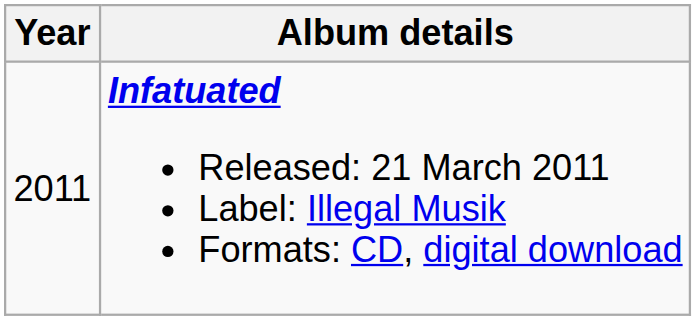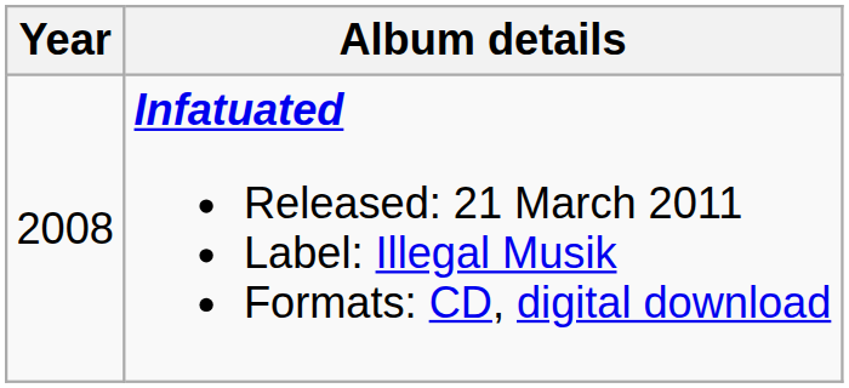row 2 | Year: 2011 -> 2008
